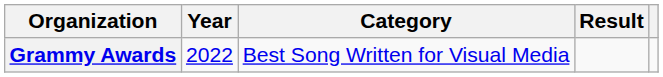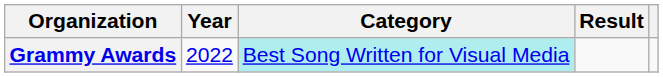Grammy Awards | Category: no background -> paleturquoise background
